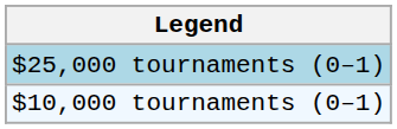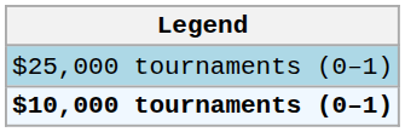row 3 | column 1: normal -> bold
